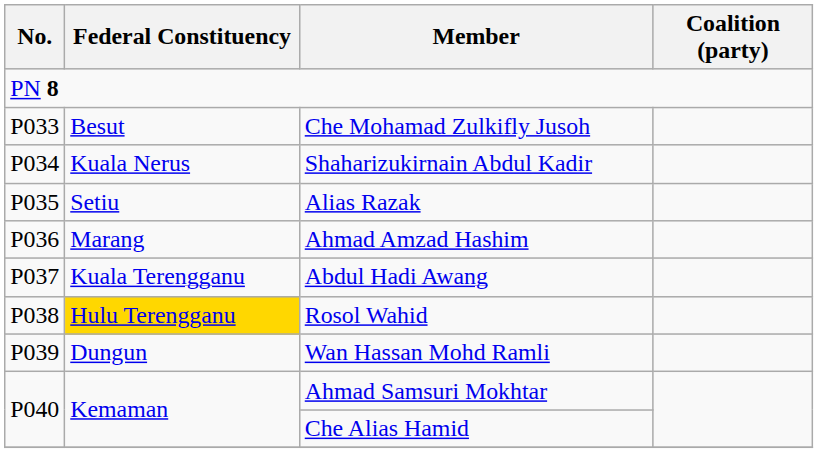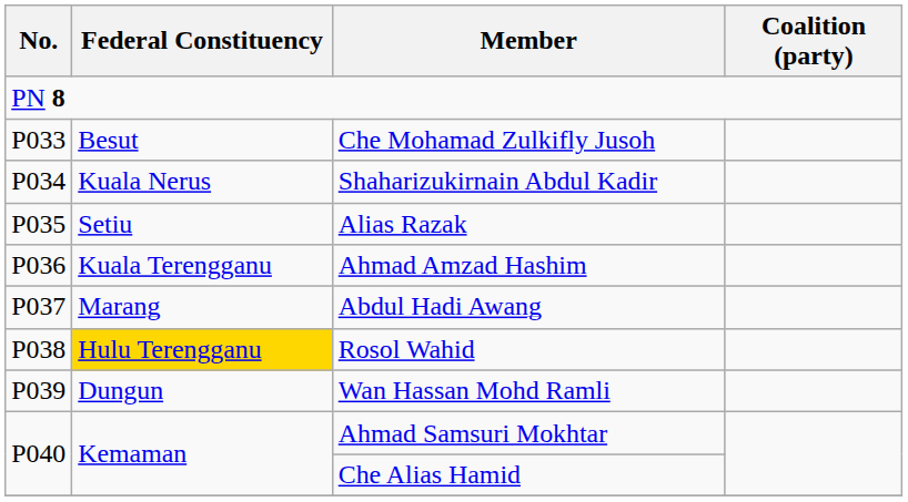Ahmad Amzad Hashim | Federal Constituency: Marang -> Kuala Terengganu
Abdul Hadi Awang | Federal Constituency: Kuala Terengganu -> Marang
